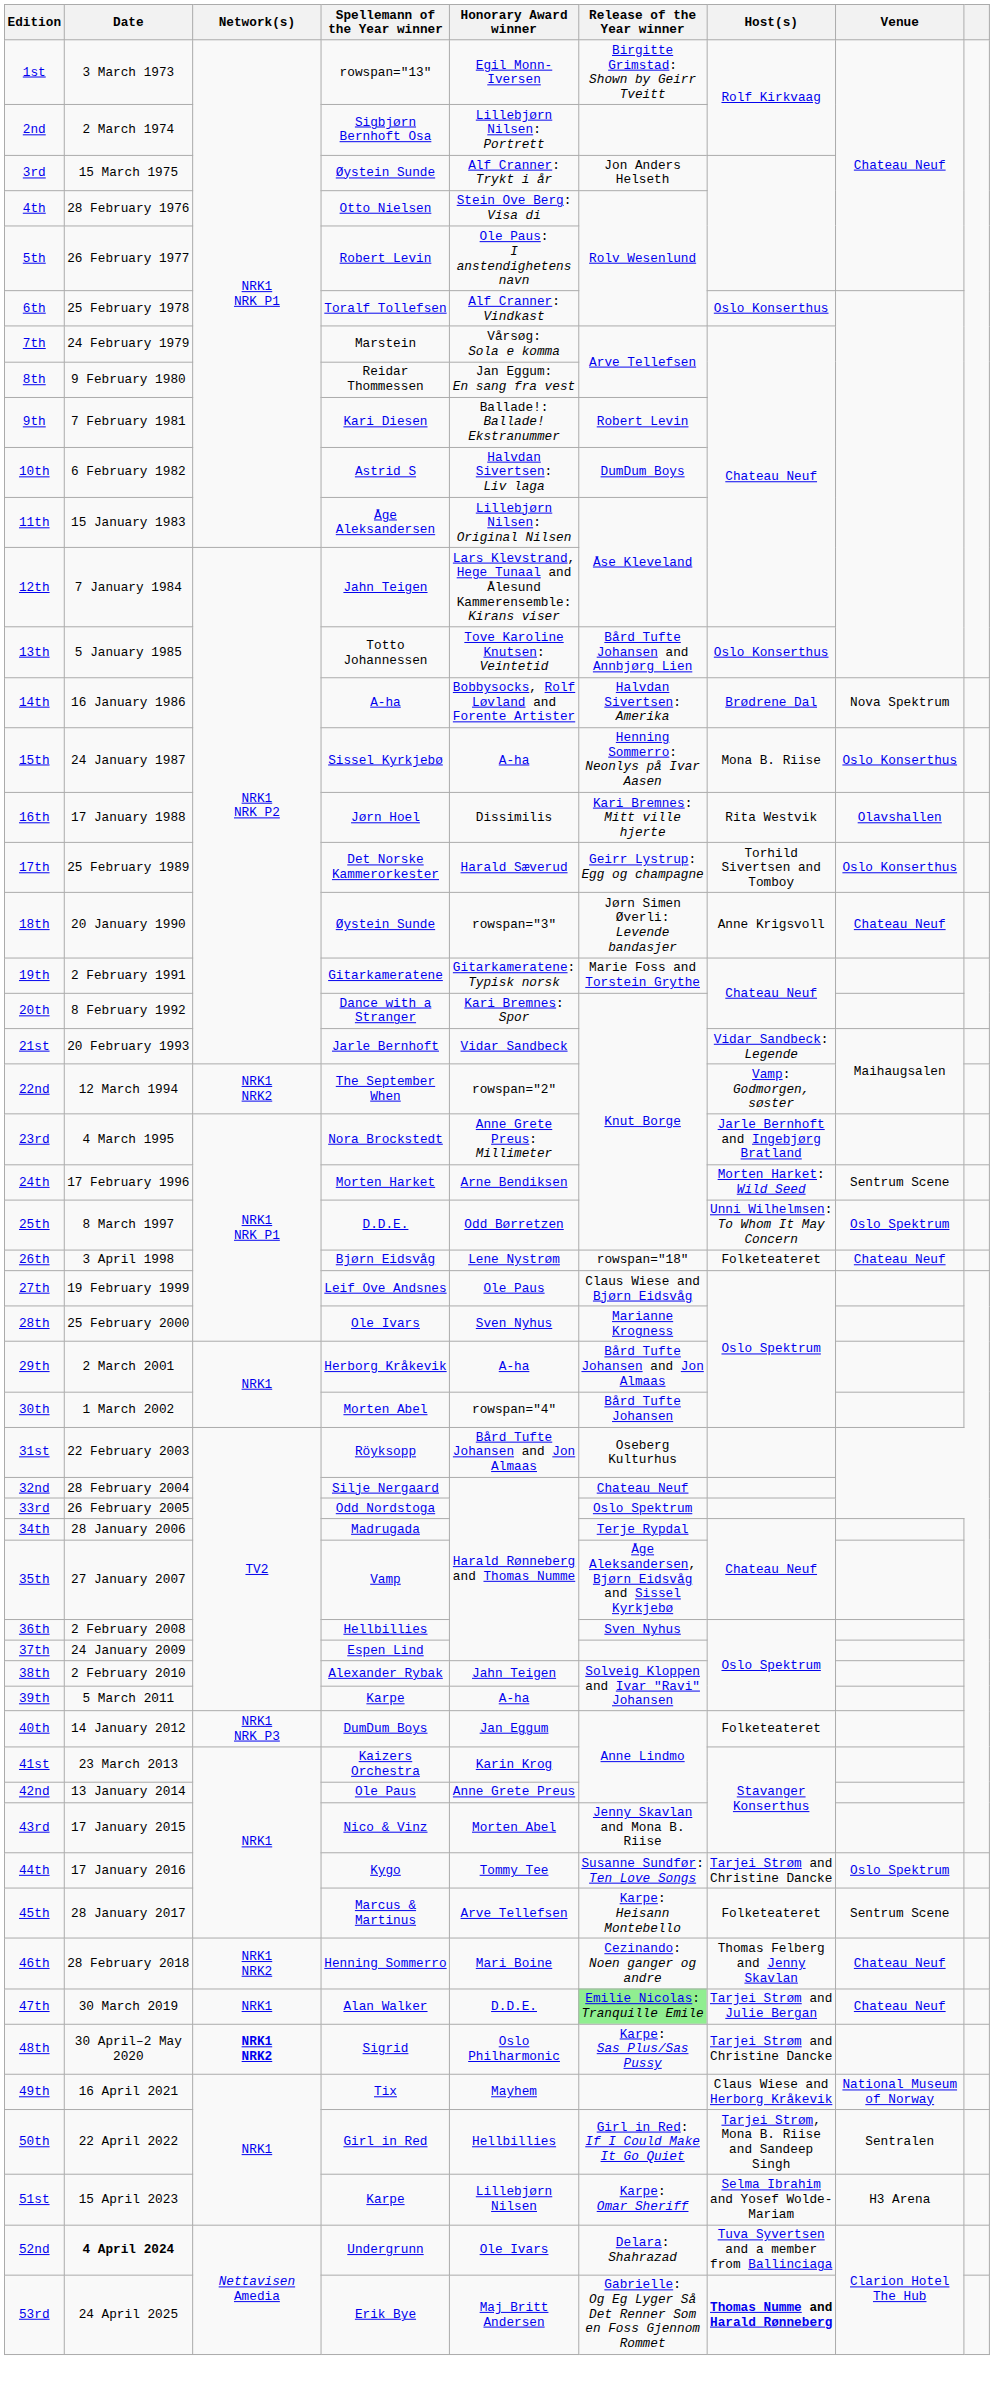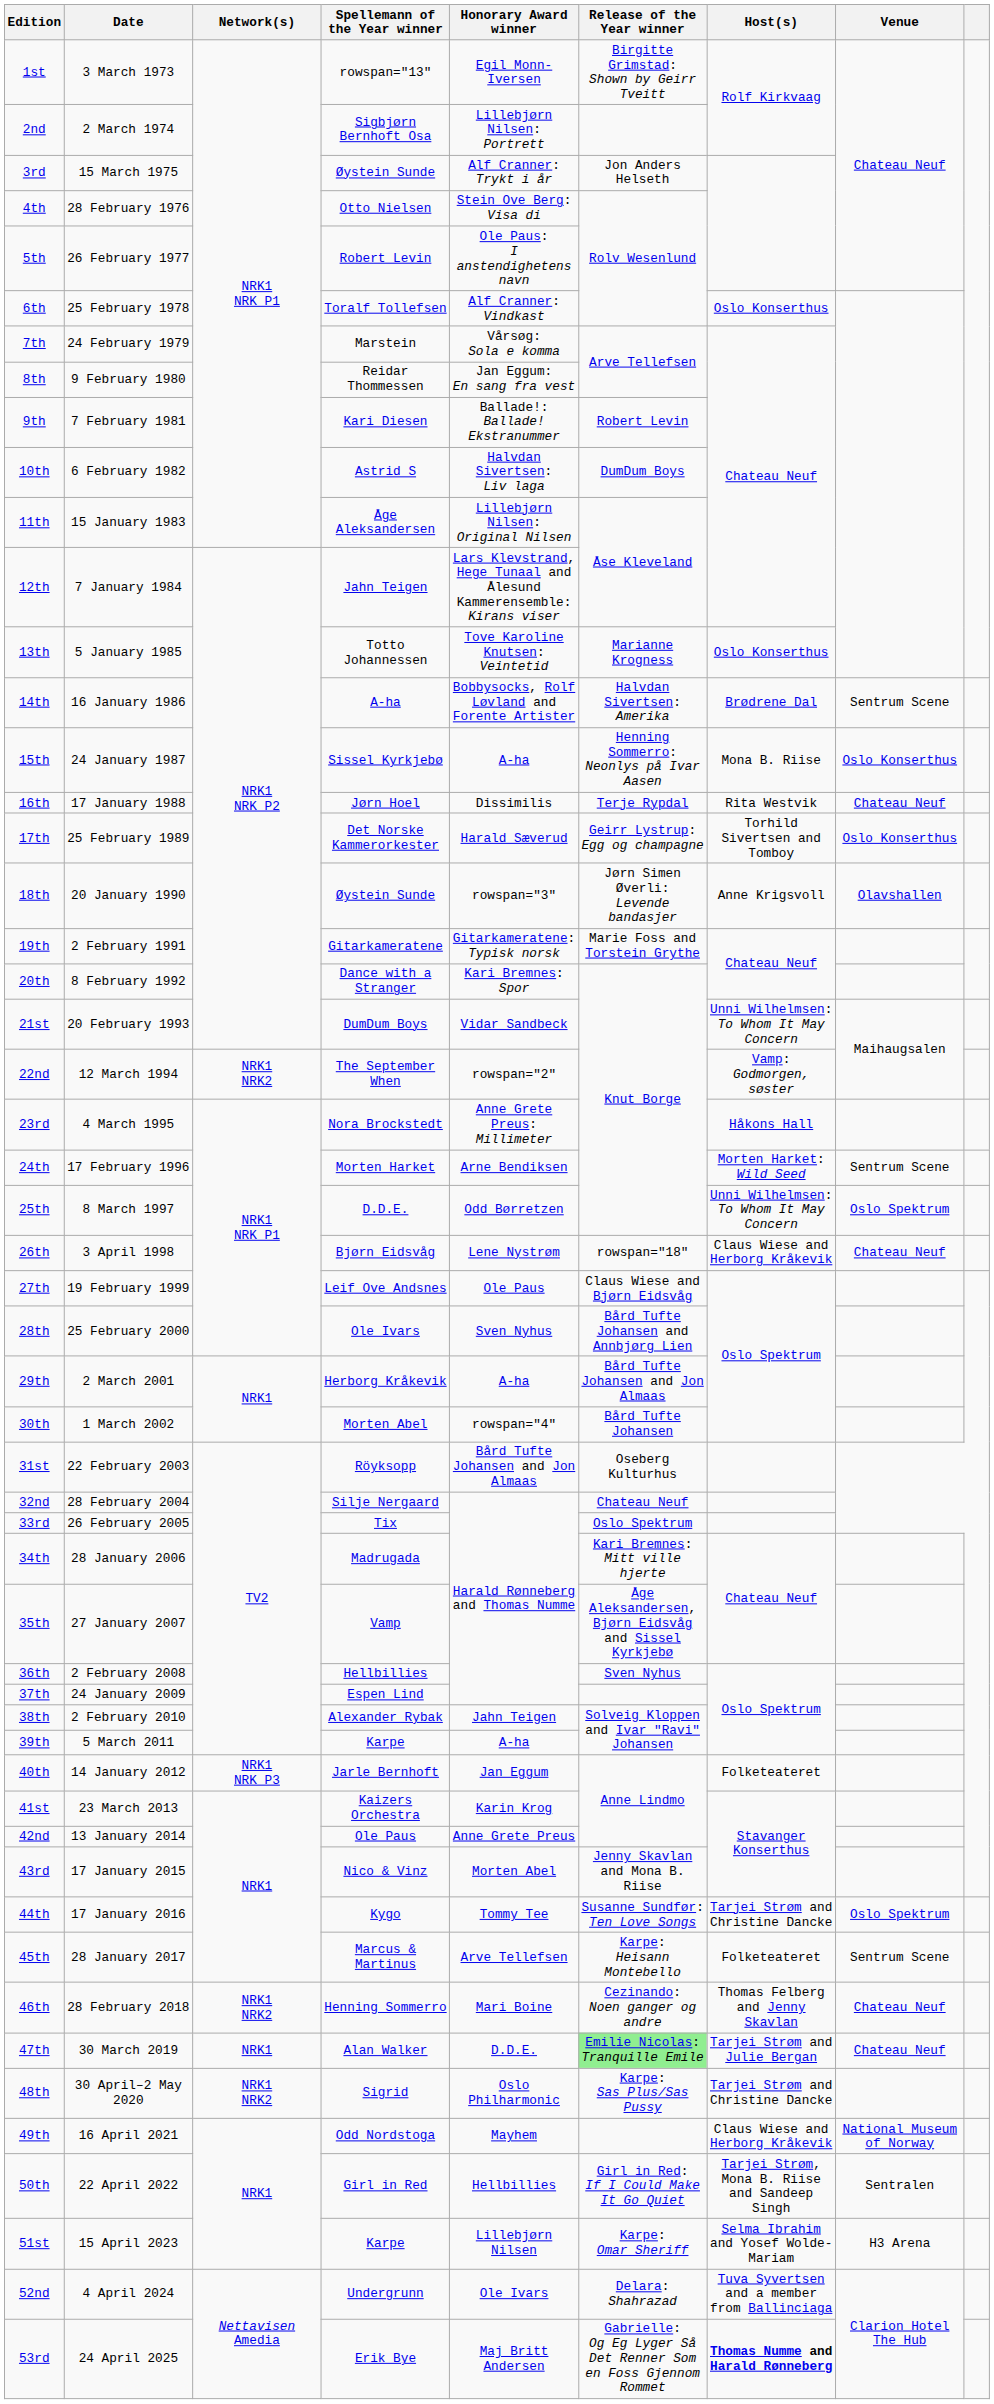13th | Release of the Year winner: Bård Tufte Johansen and Annbjørg Lien -> Marianne Krogness
14th | Venue: Nova Spektrum -> Sentrum Scene
16th | Release of the Year winner: Kari Bremnes: Mitt ville hjerte -> Terje Rypdal
16th | Venue: Olavshallen -> Chateau Neuf
18th | Venue: Chateau Neuf -> Olavshallen
21st | Spellemann of the Year winner: Jarle Bernhoft -> DumDum Boys
21st | Host(s): Vidar Sandbeck: Legende -> Unni Wilhelmsen: To Whom It May Concern
23rd | Host(s): Jarle Bernhoft and Ingebjørg Bratland -> Håkons Hall
26th | Host(s): Folketeateret -> Claus Wiese and Herborg Kråkevik
28th | Release of the Year winner: Marianne Krogness -> Bård Tufte Johansen and Annbjørg Lien
33rd | Spellemann of the Year winner: Odd Nordstoga -> Tix
34th | Release of the Year winner: Terje Rypdal -> Kari Bremnes: Mitt ville hjerte
40th | Spellemann of the Year winner: DumDum Boys -> Jarle Bernhoft
48th | Network(s): bold -> normal
49th | Spellemann of the Year winner: Tix -> Odd Nordstoga
52nd | Date: bold -> normal
